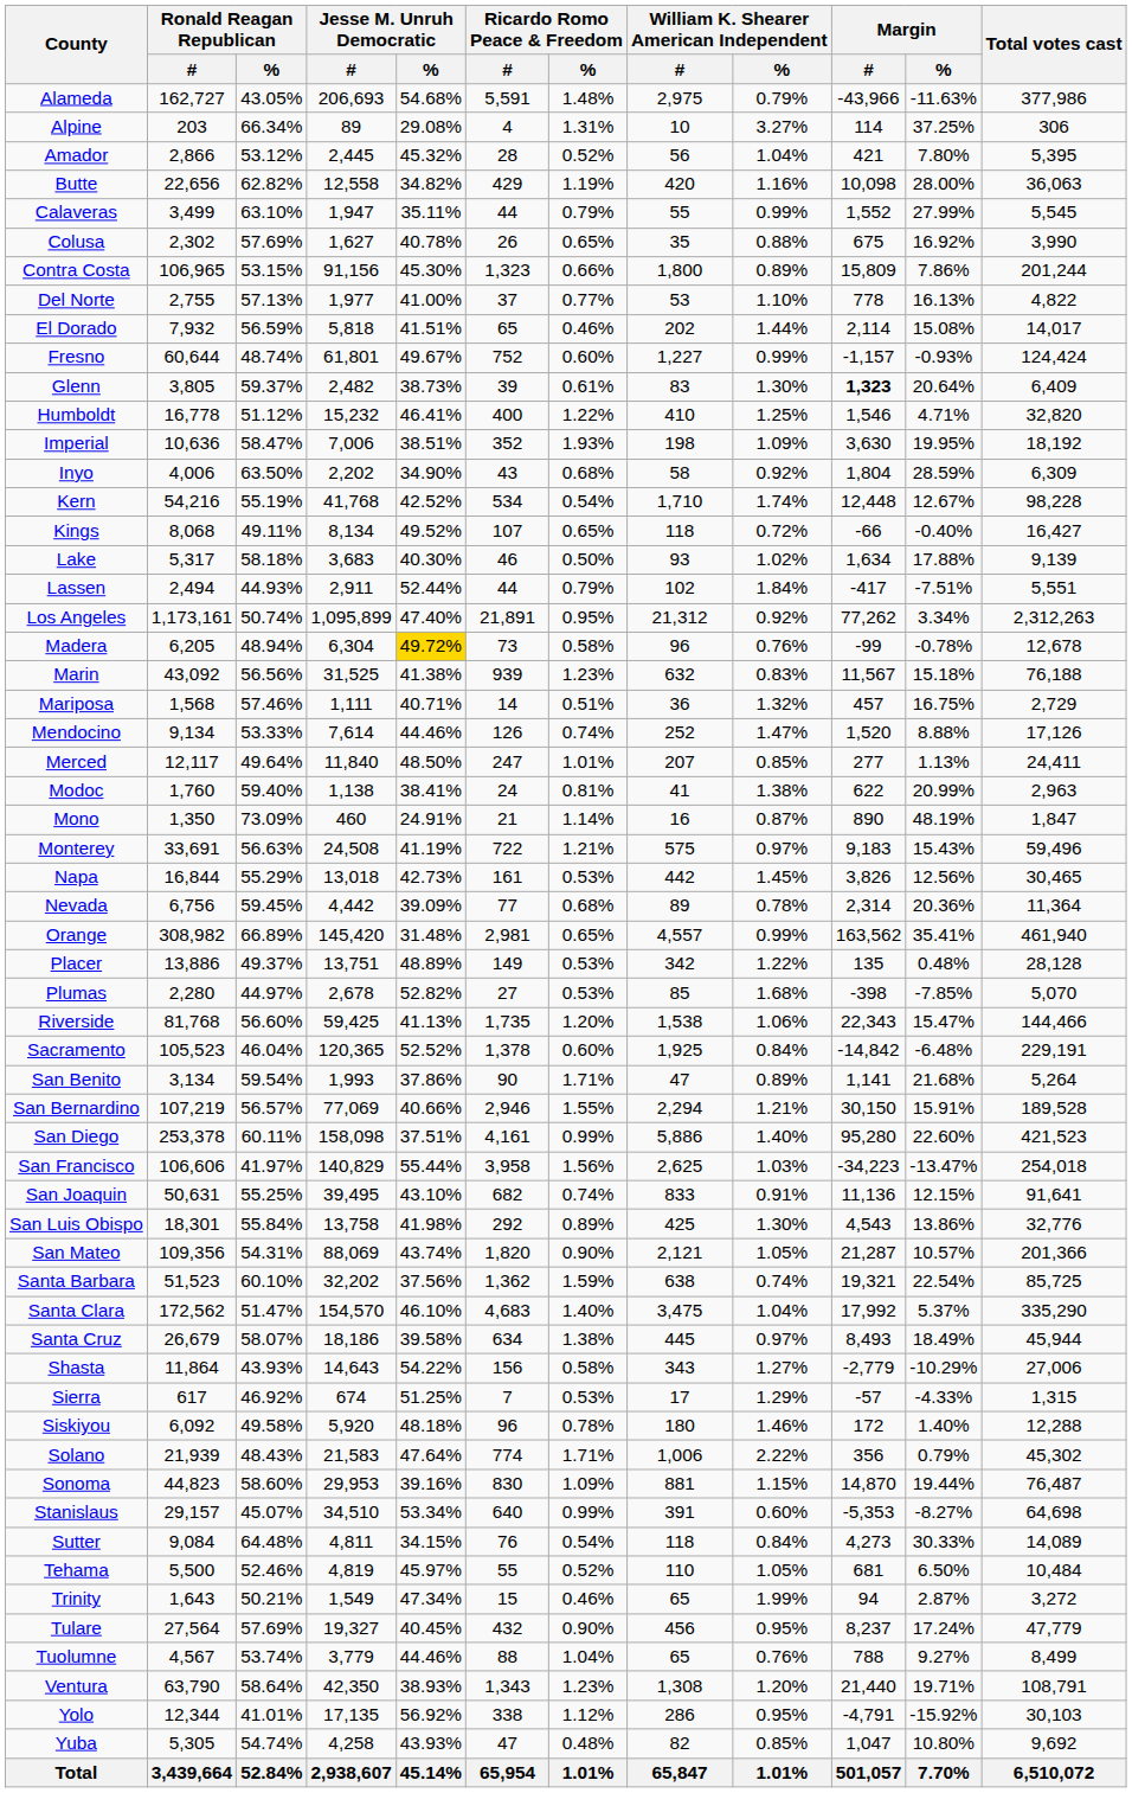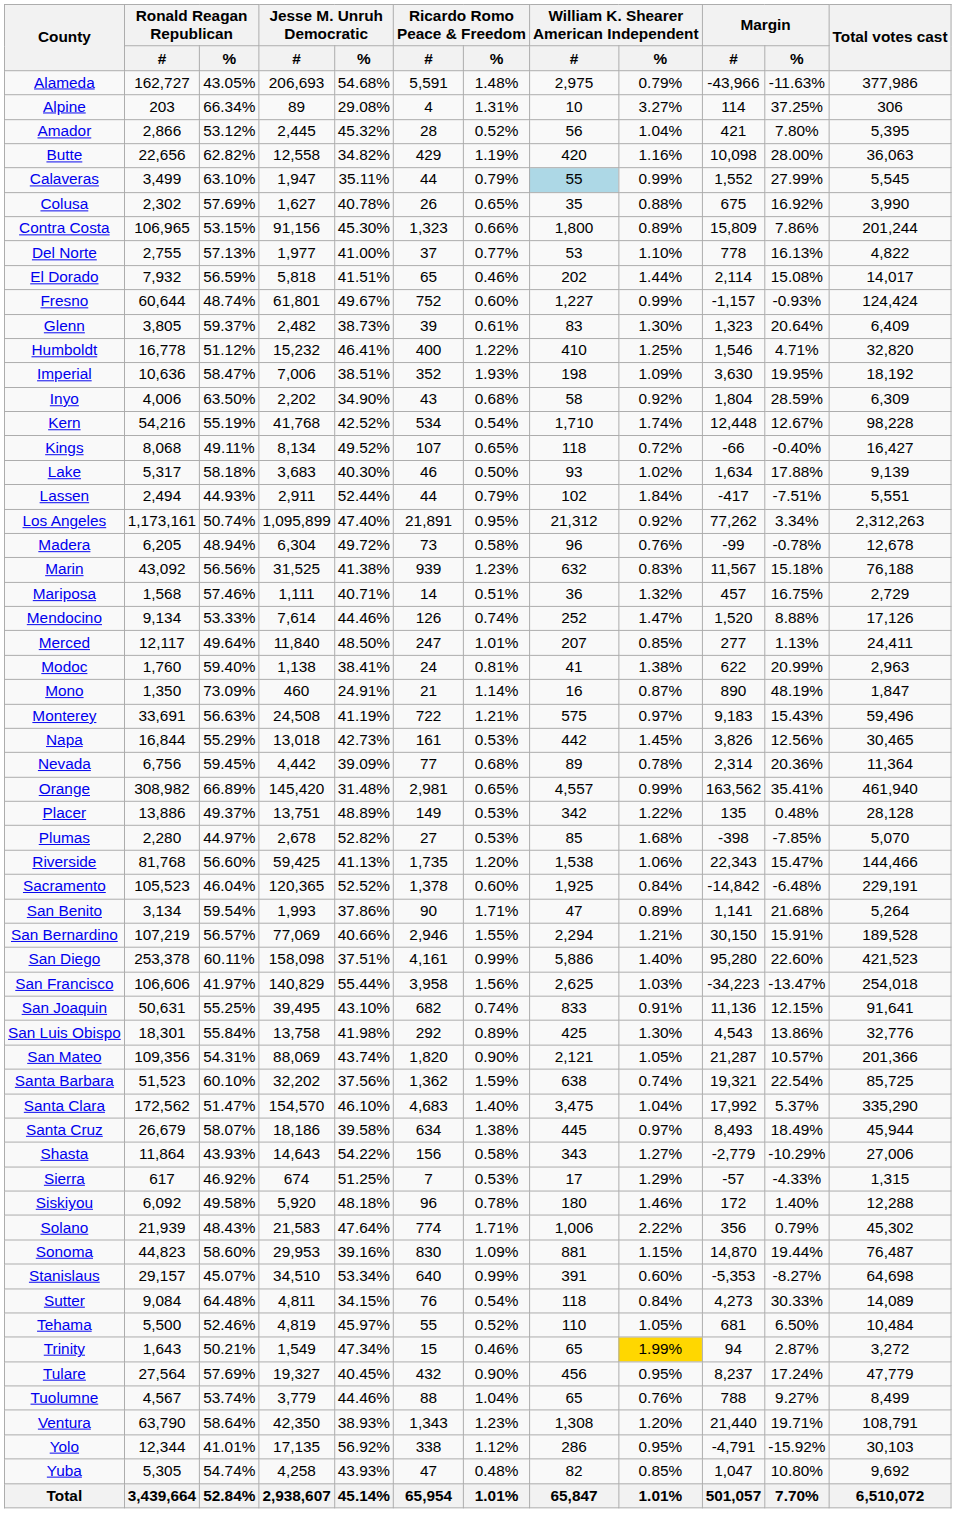Calaveras | William K. Shearer American Independent / #: no background -> lightblue background
Glenn | Margin / #: bold -> normal
Madera | Jesse M. Unruh Democratic / %: gold background -> no background
Trinity | William K. Shearer American Independent / %: no background -> gold background
